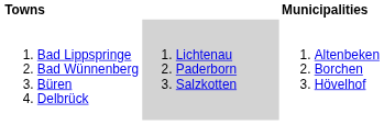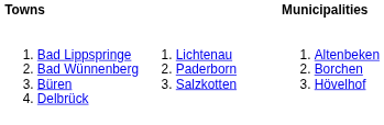Bad Lippspringe Bad Wünnenberg Büren Delbrück | column 2: lightgrey background -> no background
